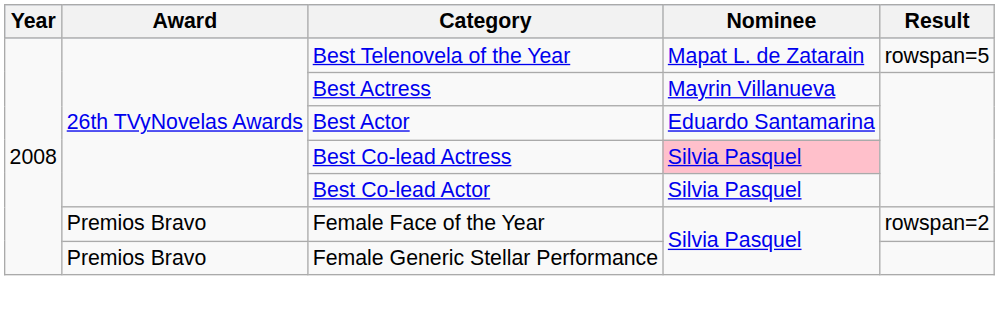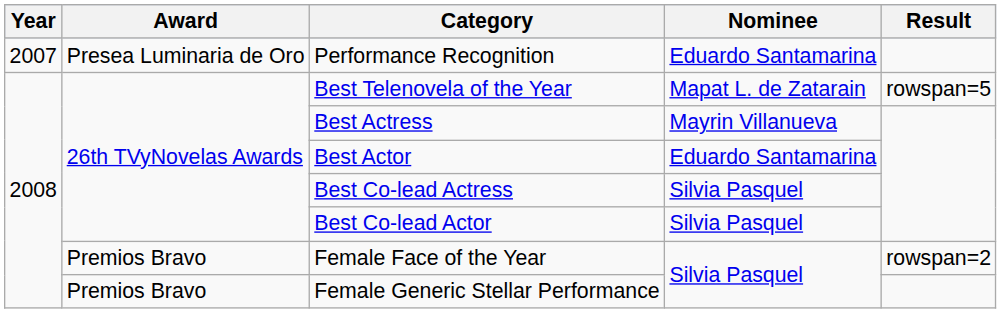+ row: 2007 | Presea Luminaria de Oro | Performance Recognition | Eduardo Santamarina
Best Co-lead Actress | Nominee: pink background -> no background
